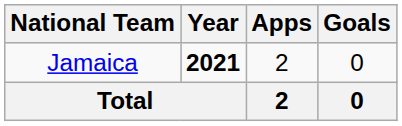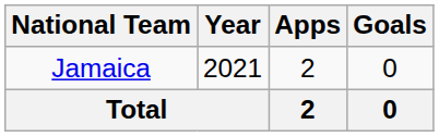Jamaica | Year: bold -> normal
